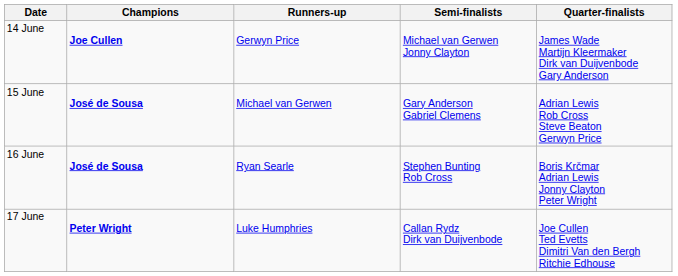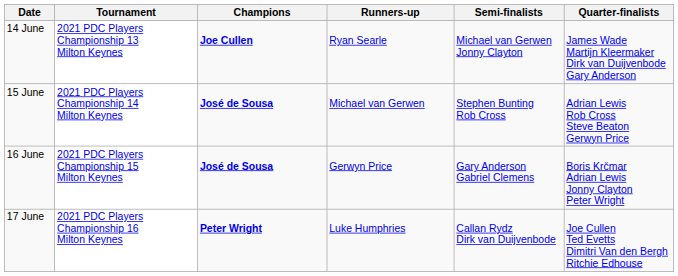+ column: Tournament | 2021 PDC Players Championship 13 Milton Keynes | 2021 PDC Players Championship 14 Milton Keynes | 2021 PDC Players Championship 15 Milton Keynes | 2021 PDC Players Championship 16 Milton Keynes
14 June | Runners-up: Gerwyn Price -> Ryan Searle
15 June | Semi-finalists: Gary Anderson Gabriel Clemens -> Stephen Bunting Rob Cross
16 June | Runners-up: Ryan Searle -> Gerwyn Price
16 June | Semi-finalists: Stephen Bunting Rob Cross -> Gary Anderson Gabriel Clemens
